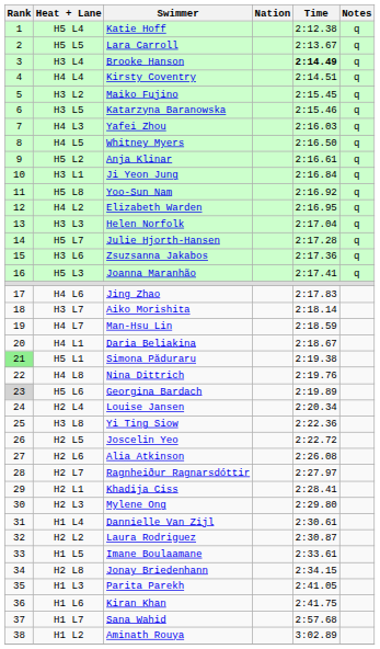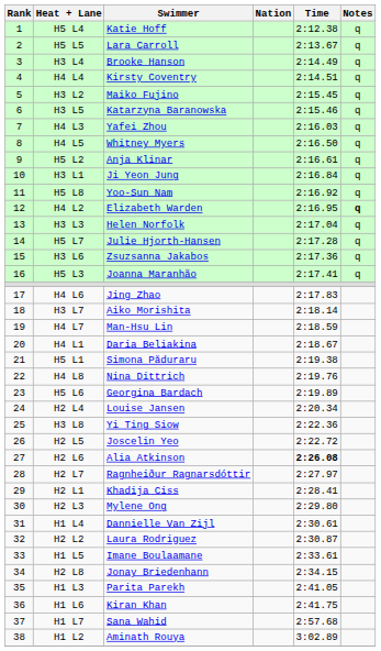H3 L4 | Time: bold -> normal
H4 L2 | Notes: normal -> bold
H5 L1 | Rank: lightgreen background -> no background
H5 L6 | Rank: lightgrey background -> no background
H2 L6 | Time: normal -> bold
